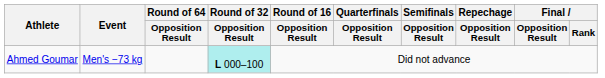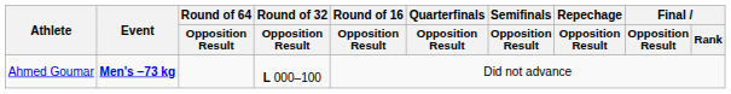Ahmed Goumar | Event: normal -> bold
Ahmed Goumar | Round of 32 / Opposition Result: paleturquoise background -> no background
